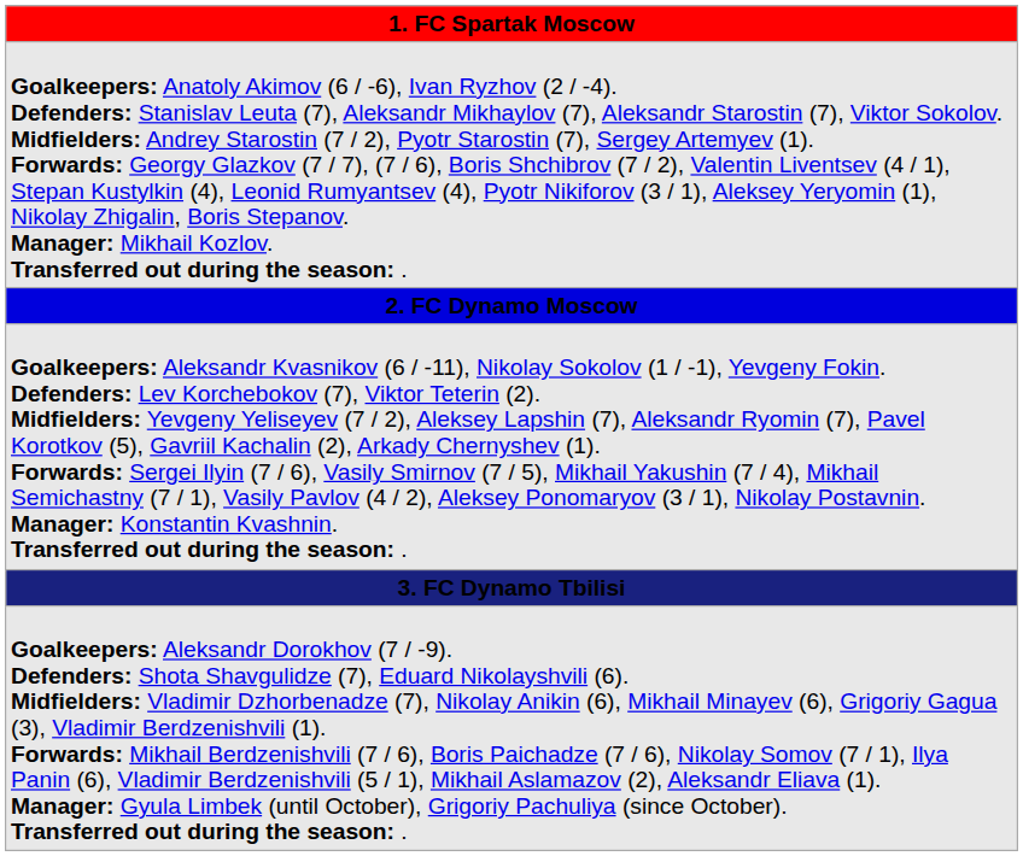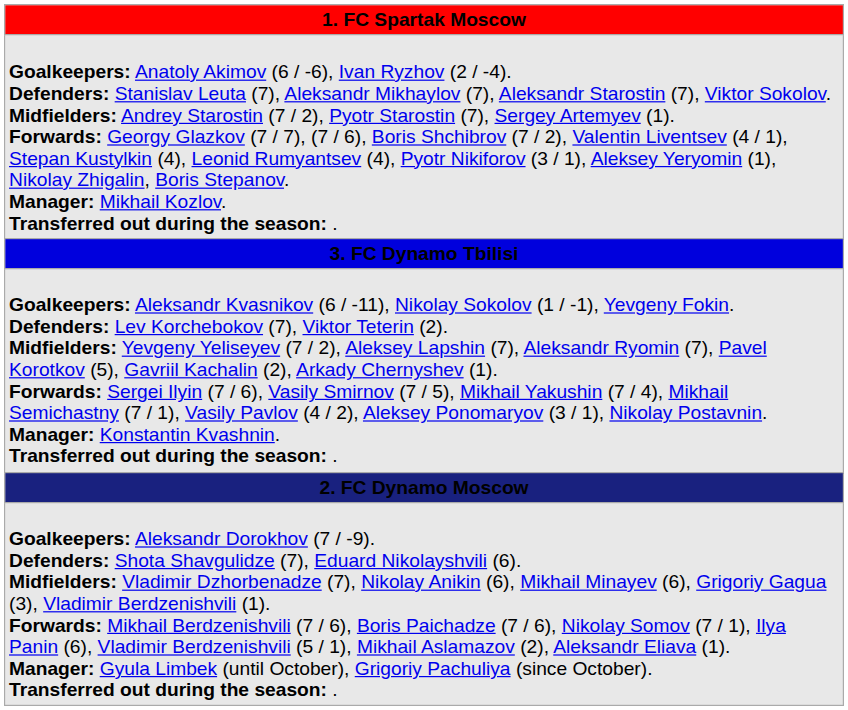row 3 | column 1: 2. FC Dynamo Moscow -> 3. FC Dynamo Tbilisi
row 5 | column 1: 3. FC Dynamo Tbilisi -> 2. FC Dynamo Moscow
